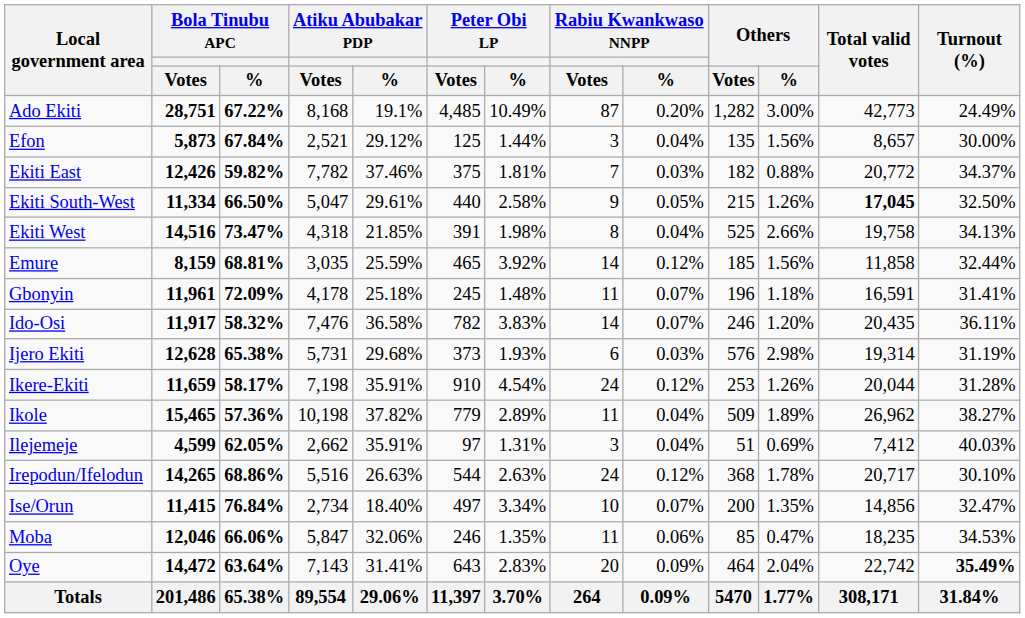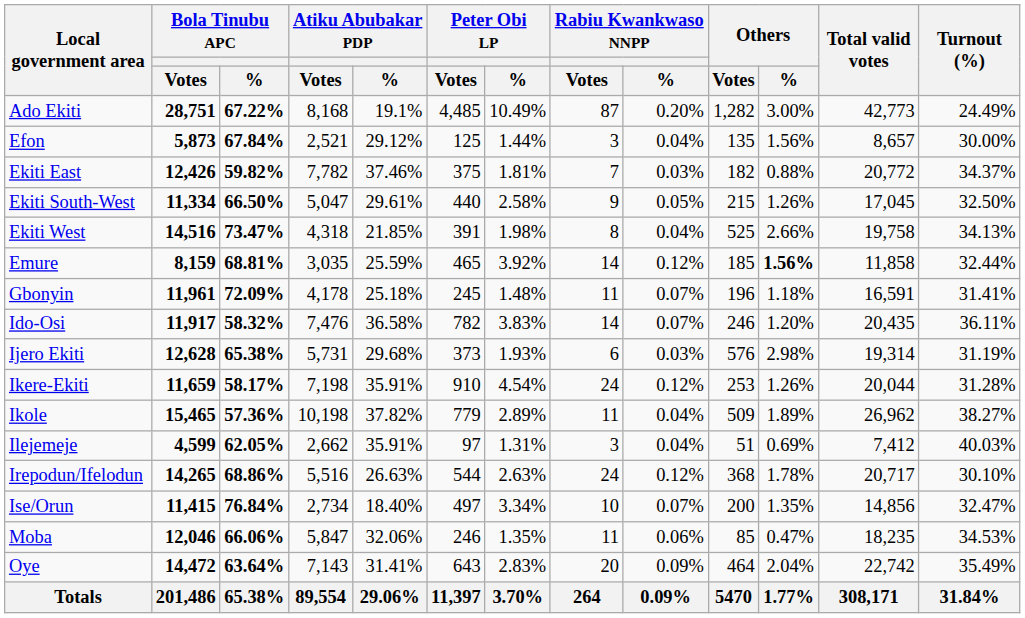Ekiti South-West | Total valid votes: bold -> normal
Emure | Others / %: normal -> bold
Oye | Turnout (%): bold -> normal
